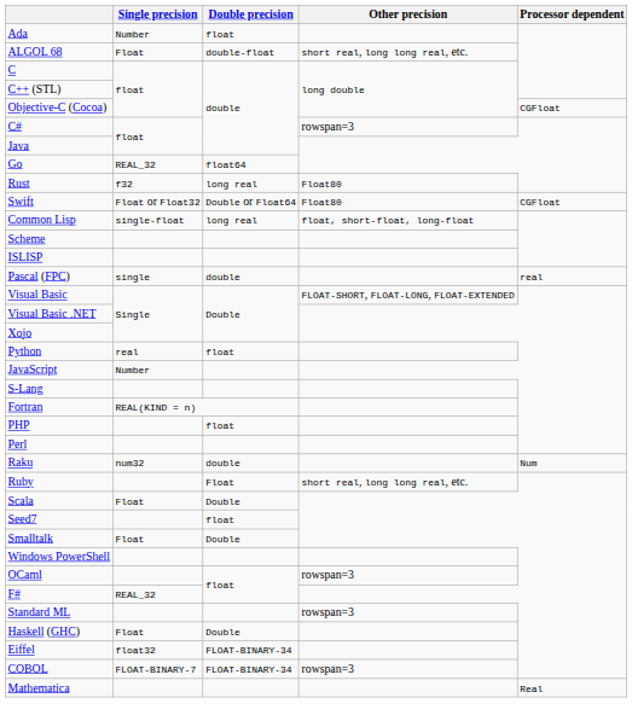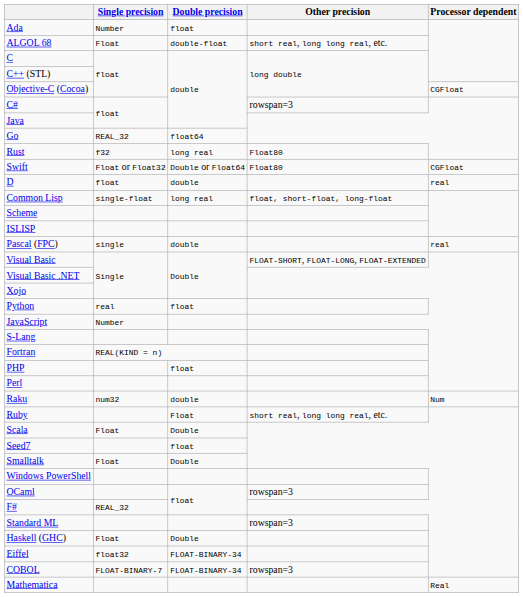+ row: D | float | double | real
